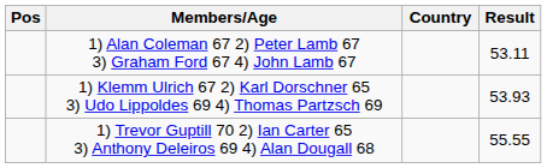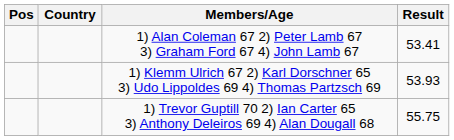columns swapped: Country <-> Members/Age
row 2 | Result: 53.11 -> 53.41
row 4 | Result: 55.55 -> 55.75
